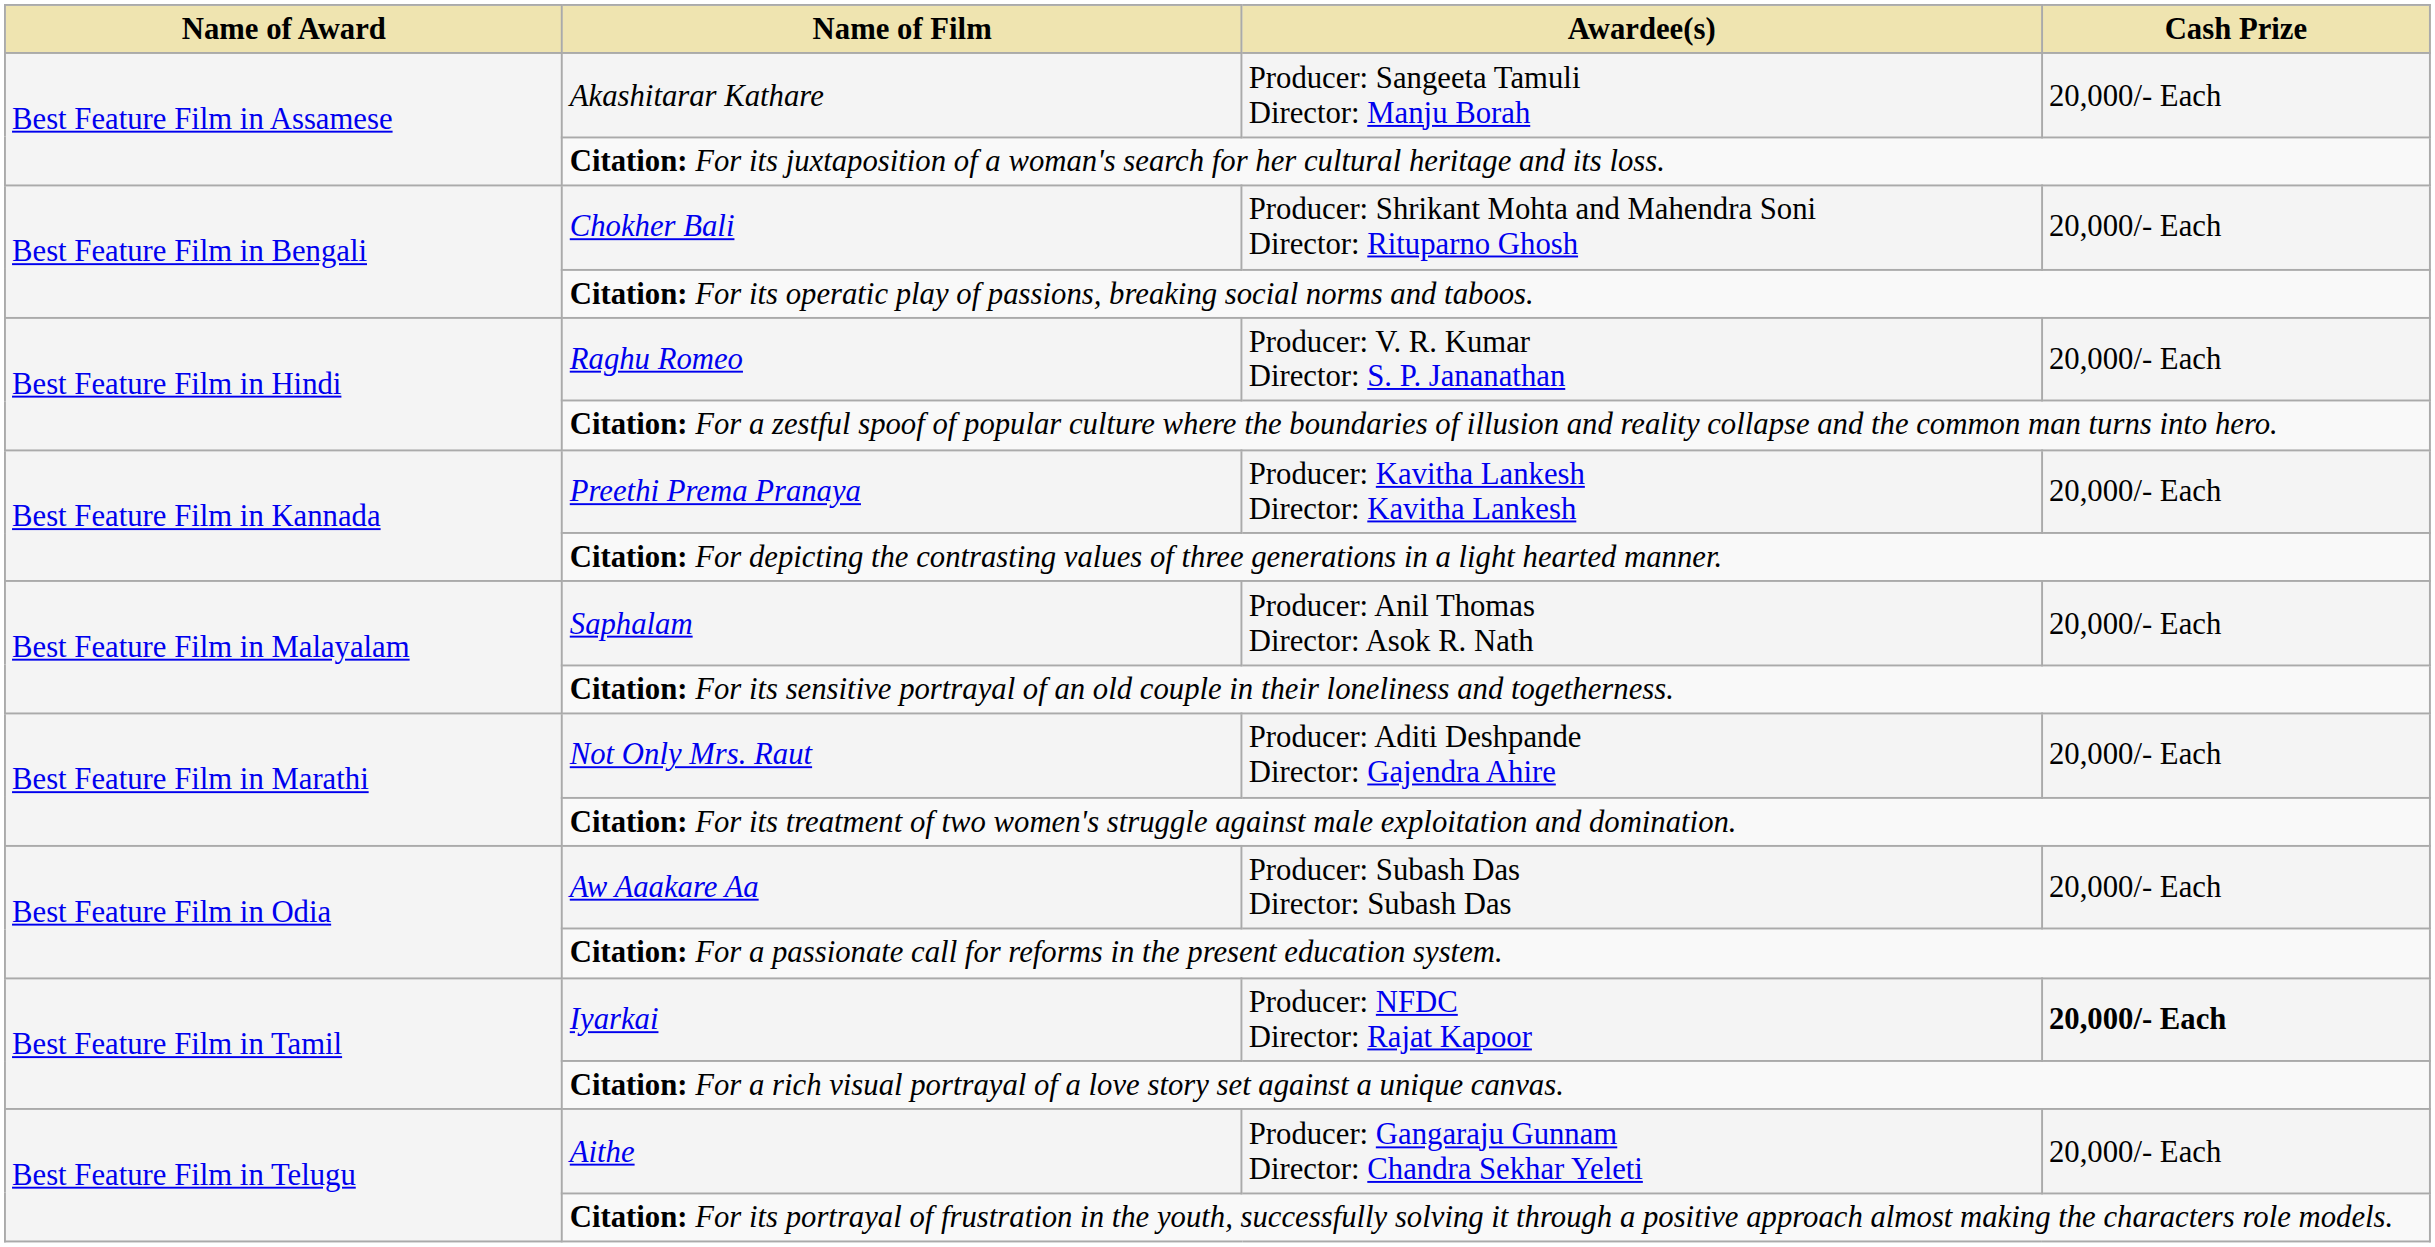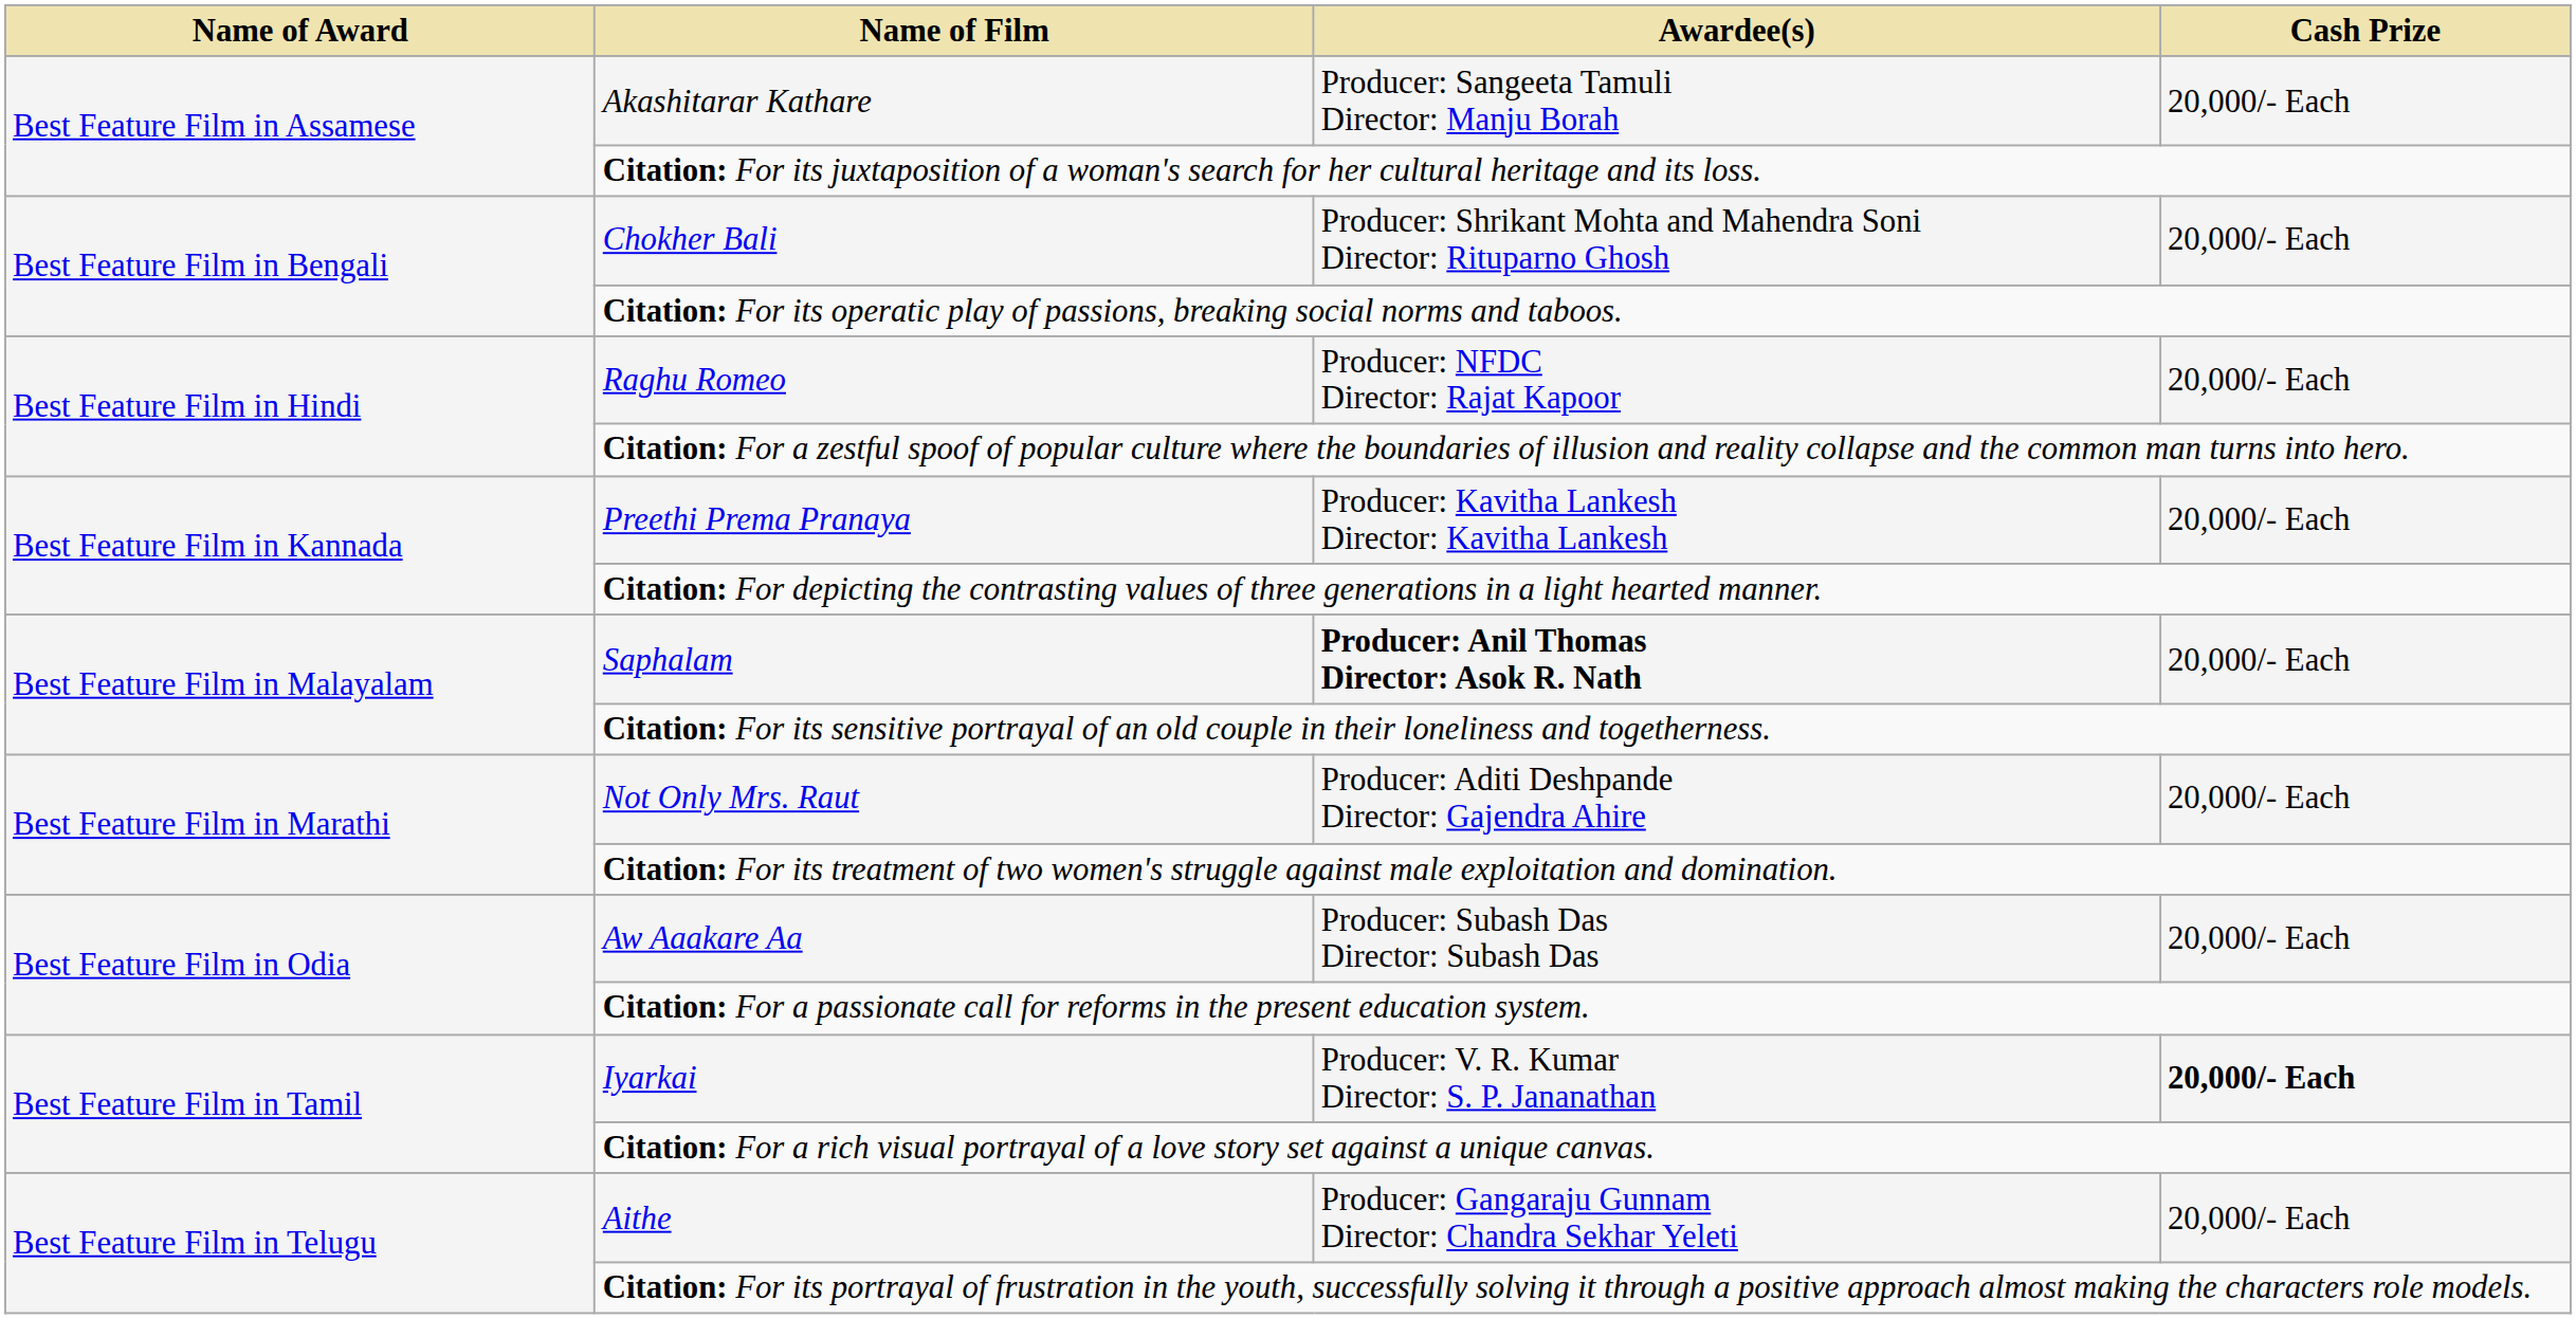Raghu Romeo | Awardee(s): Producer: V. R. Kumar Director: S. P. Jananathan -> Producer: NFDC Director: Rajat Kapoor
Saphalam | Awardee(s): normal -> bold
Iyarkai | Awardee(s): Producer: NFDC Director: Rajat Kapoor -> Producer: V. R. Kumar Director: S. P. Jananathan
